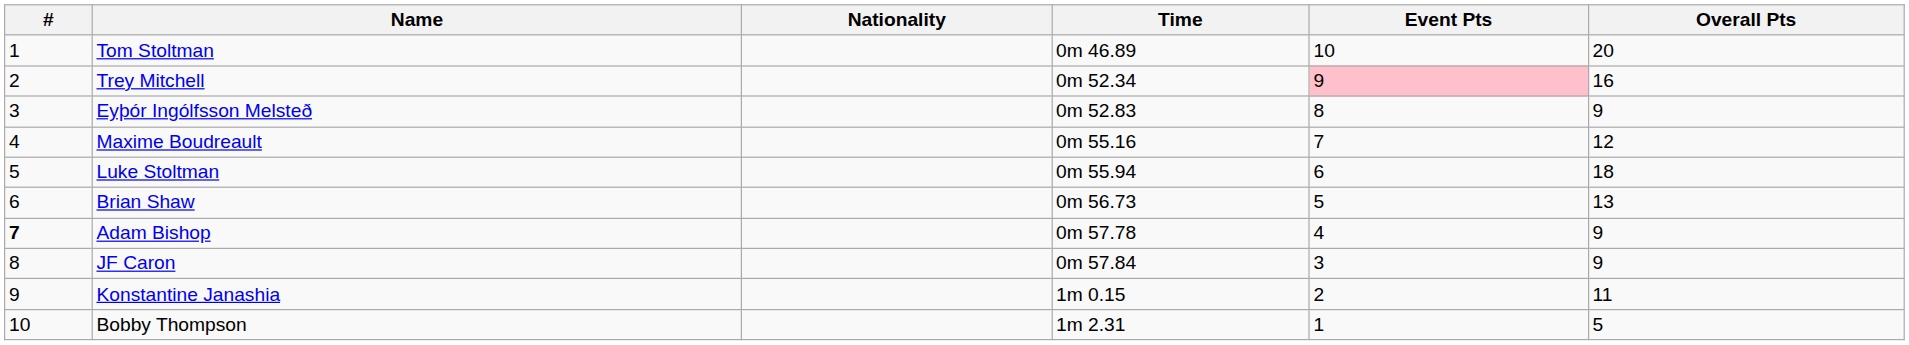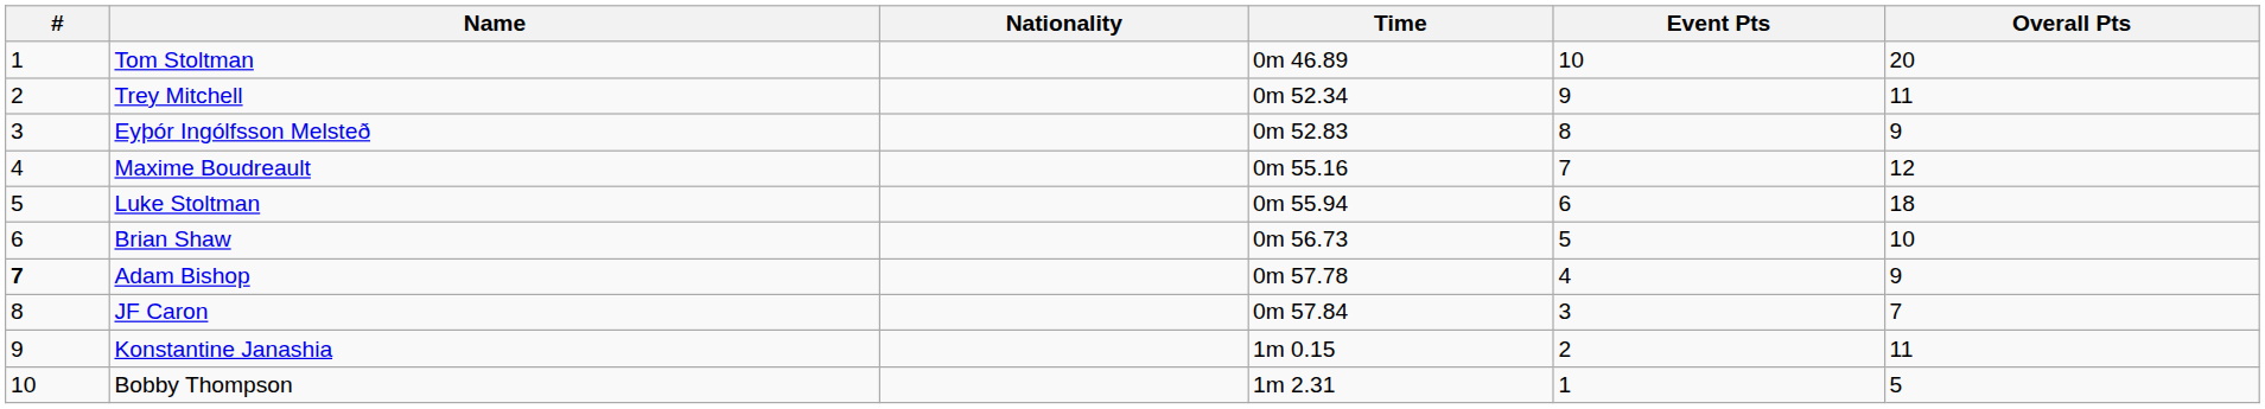Trey Mitchell | Event Pts: pink background -> no background
Trey Mitchell | Overall Pts: 16 -> 11
Brian Shaw | Overall Pts: 13 -> 10
JF Caron | Overall Pts: 9 -> 7
